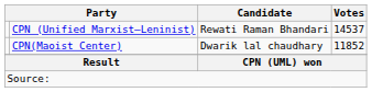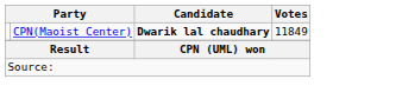- row: CPN (Unified Marxist–Leninist) | Rewati Raman Bhandari | 14537
CPN(Maoist Center) | Candidate: normal -> bold
CPN(Maoist Center) | Votes: 11852 -> 11849
